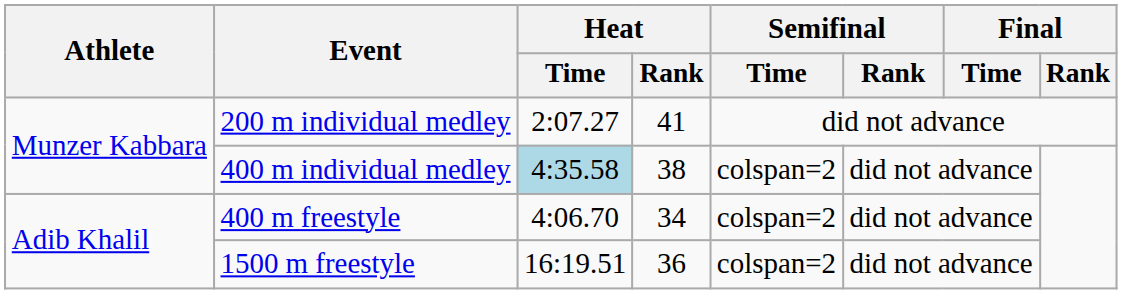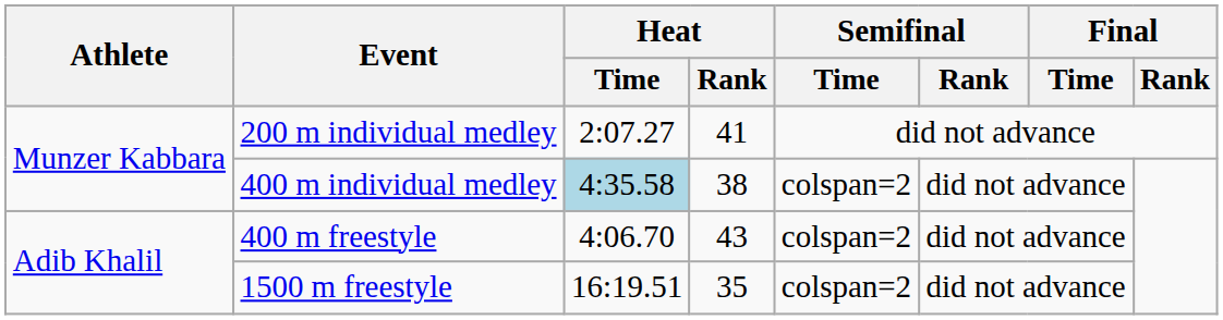400 m freestyle | Heat / Rank: 34 -> 43
1500 m freestyle | Heat / Rank: 36 -> 35
